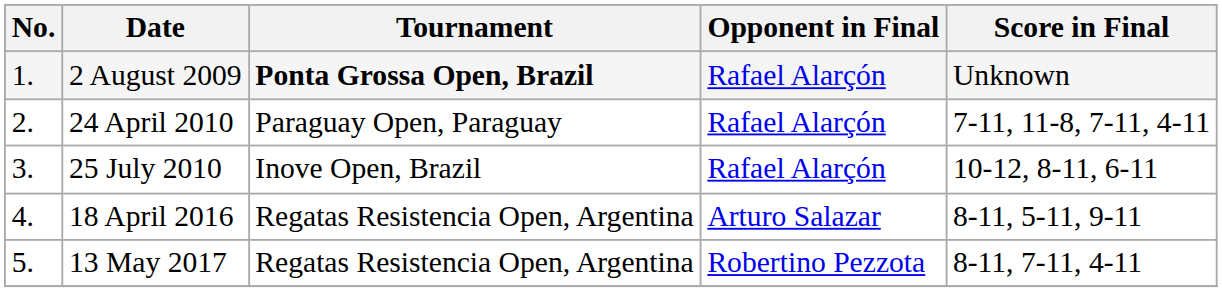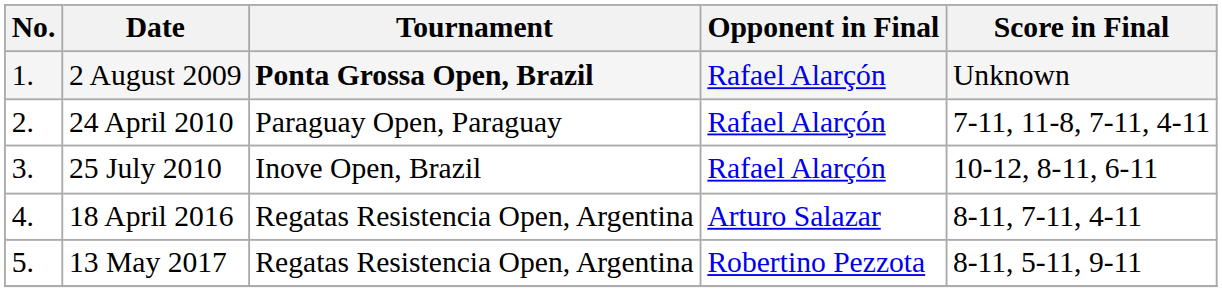18 April 2016 | Score in Final: 8-11, 5-11, 9-11 -> 8-11, 7-11, 4-11
13 May 2017 | Score in Final: 8-11, 7-11, 4-11 -> 8-11, 5-11, 9-11
